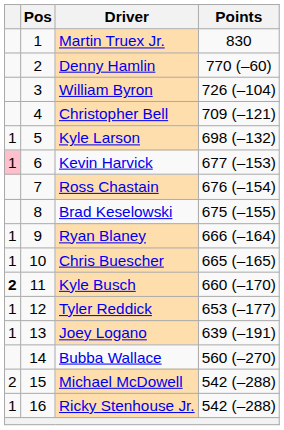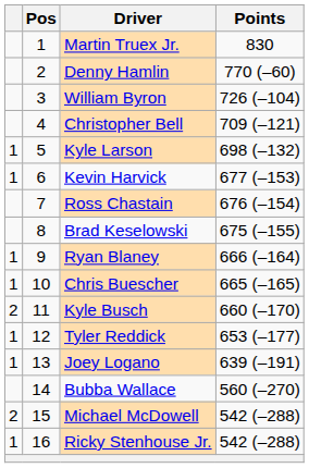Kevin Harvick | column 1: pink background -> no background
Kyle Busch | column 1: bold -> normal
